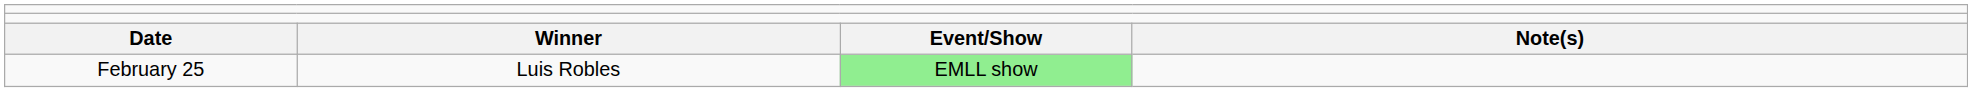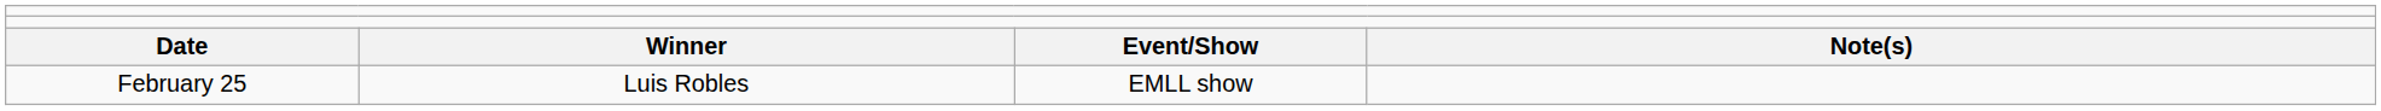February 25 | column 3: lightgreen background -> no background
